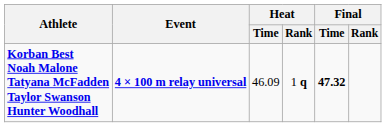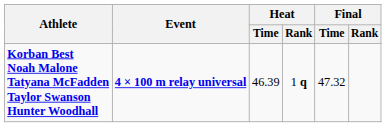row 3 | Heat / Time: 46.09 -> 46.39
row 3 | Final / Time: bold -> normal
